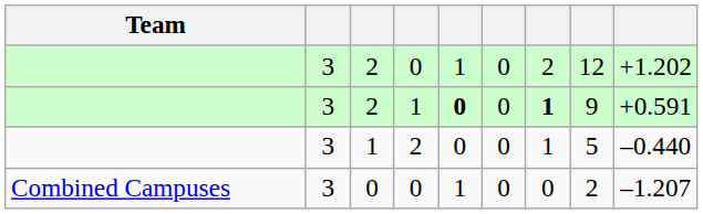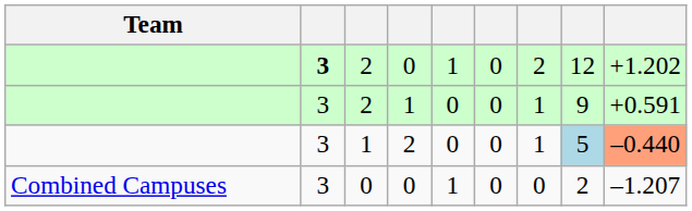row 2 | column 2: normal -> bold
row 3 | column 5: bold -> normal
row 3 | column 7: bold -> normal
row 4 | column 8: no background -> lightblue background
row 4 | column 9: no background -> lightsalmon background
